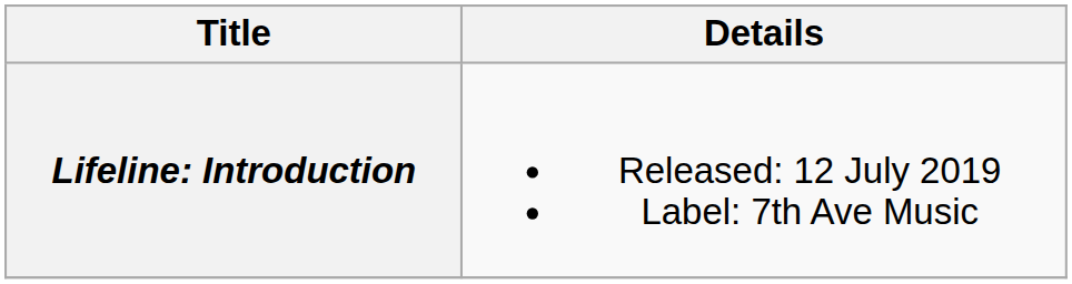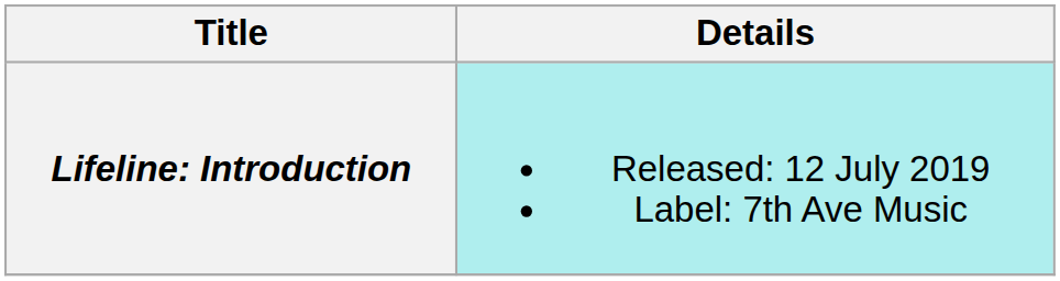Lifeline: Introduction | Details: no background -> paleturquoise background
